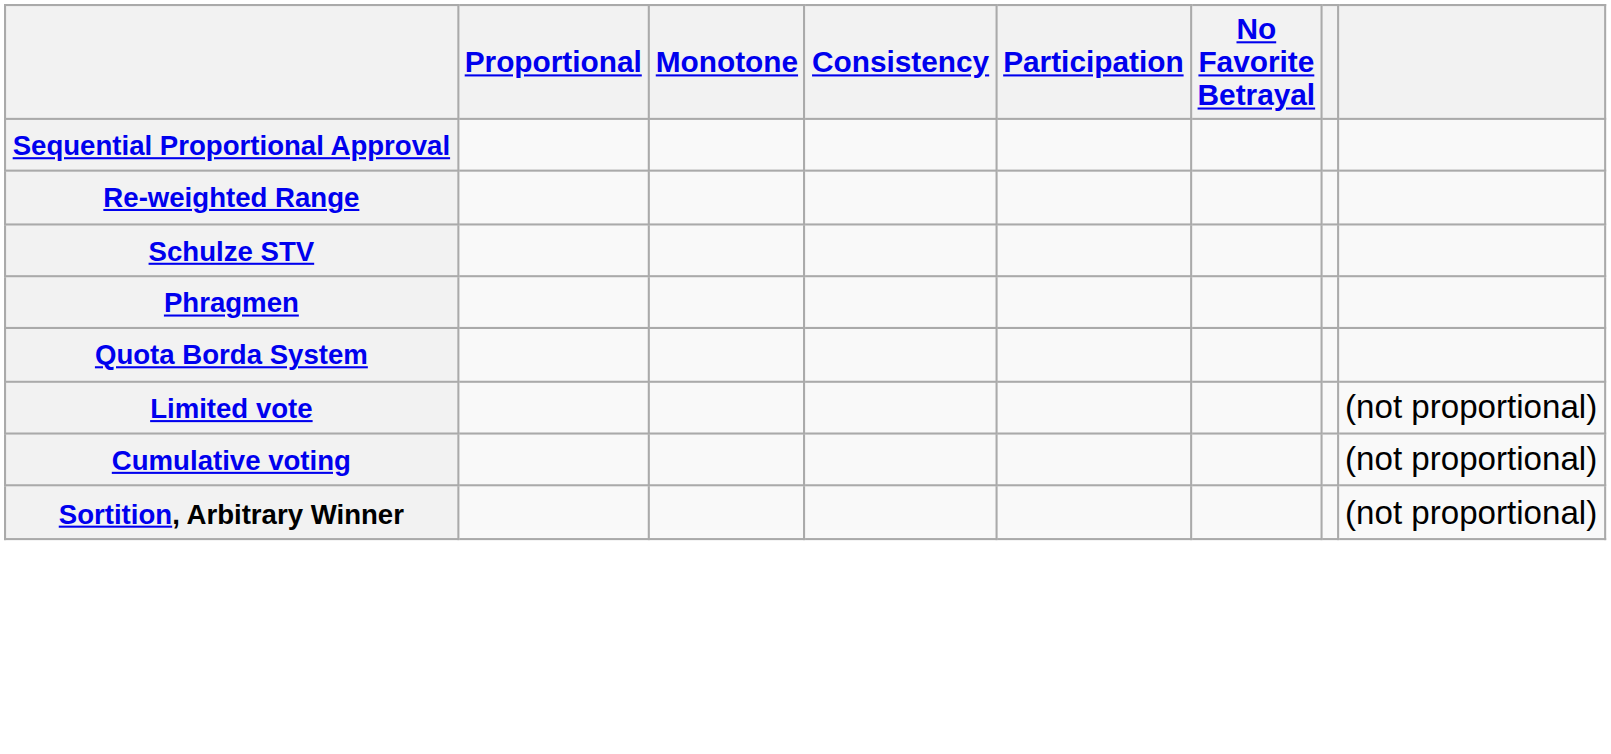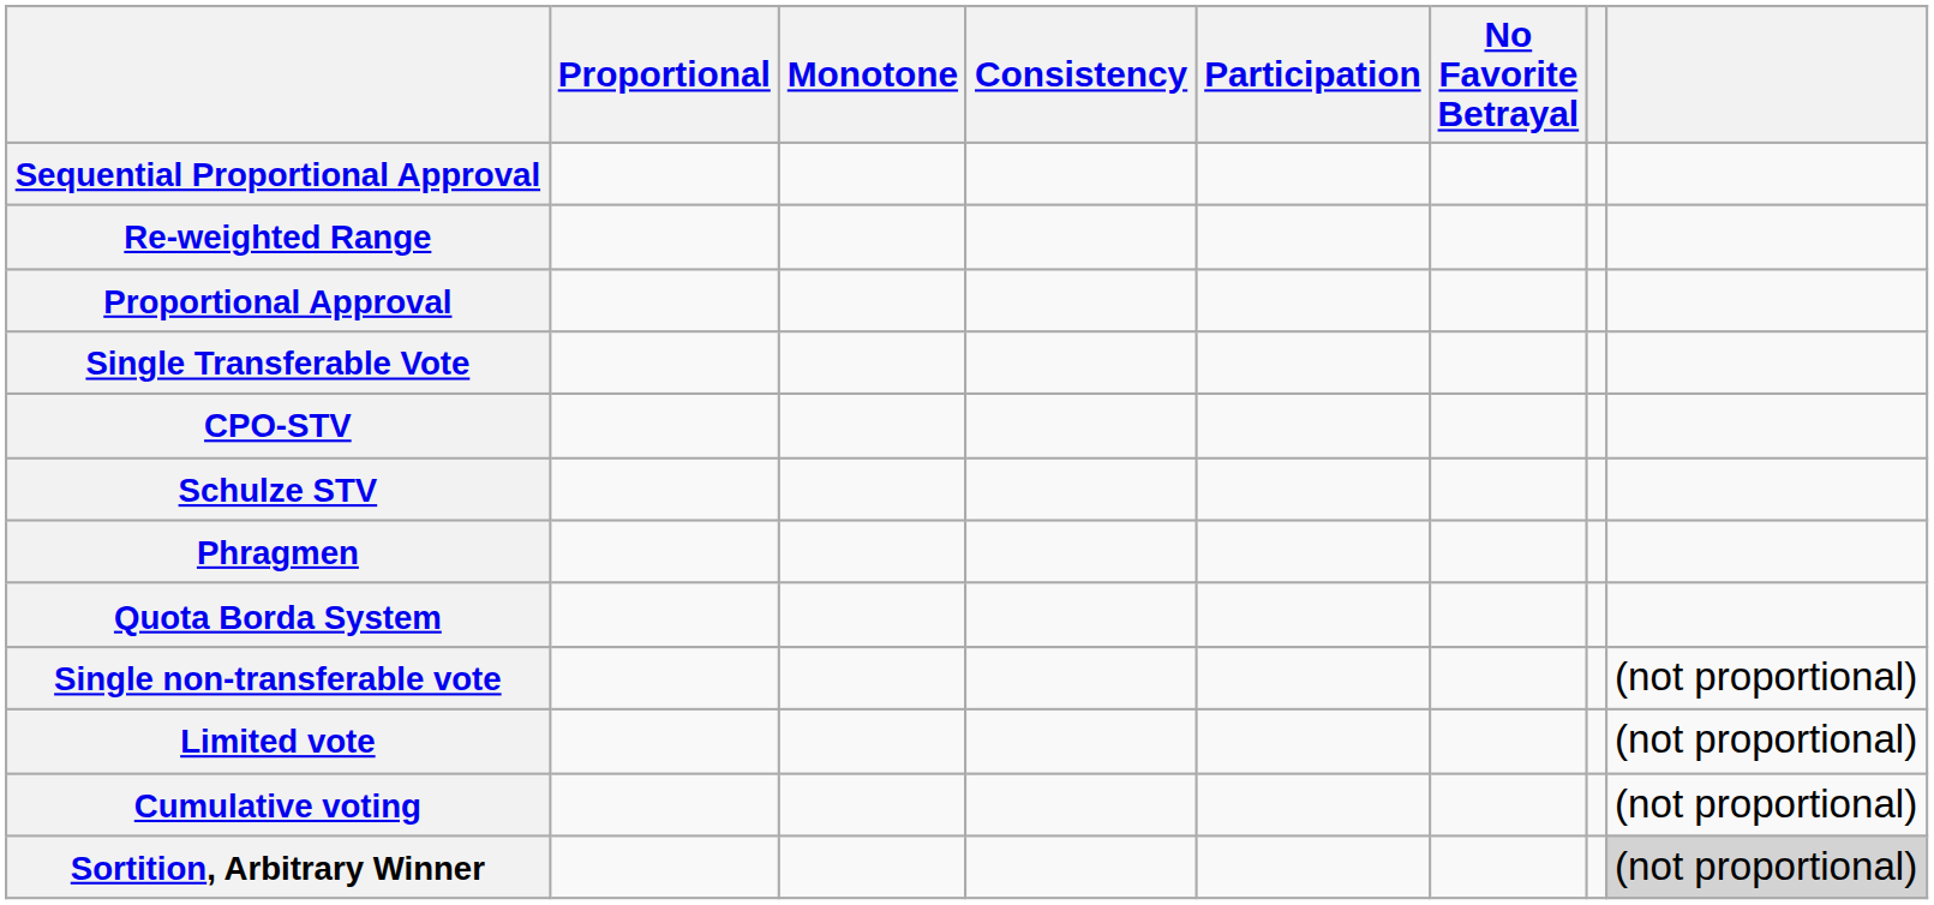+ row: Proportional Approval
+ row: Single Transferable Vote
+ row: CPO-STV
+ row: Single non-transferable vote | (not proportional)
Sortition, Arbitrary Winner | column 8: no background -> lightgrey background
